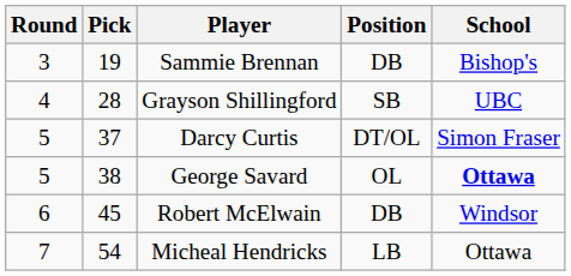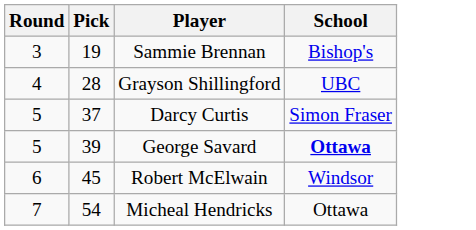- column: Position | DB | SB | DT/OL | OL | DB | LB
George Savard | Pick: 38 -> 39
